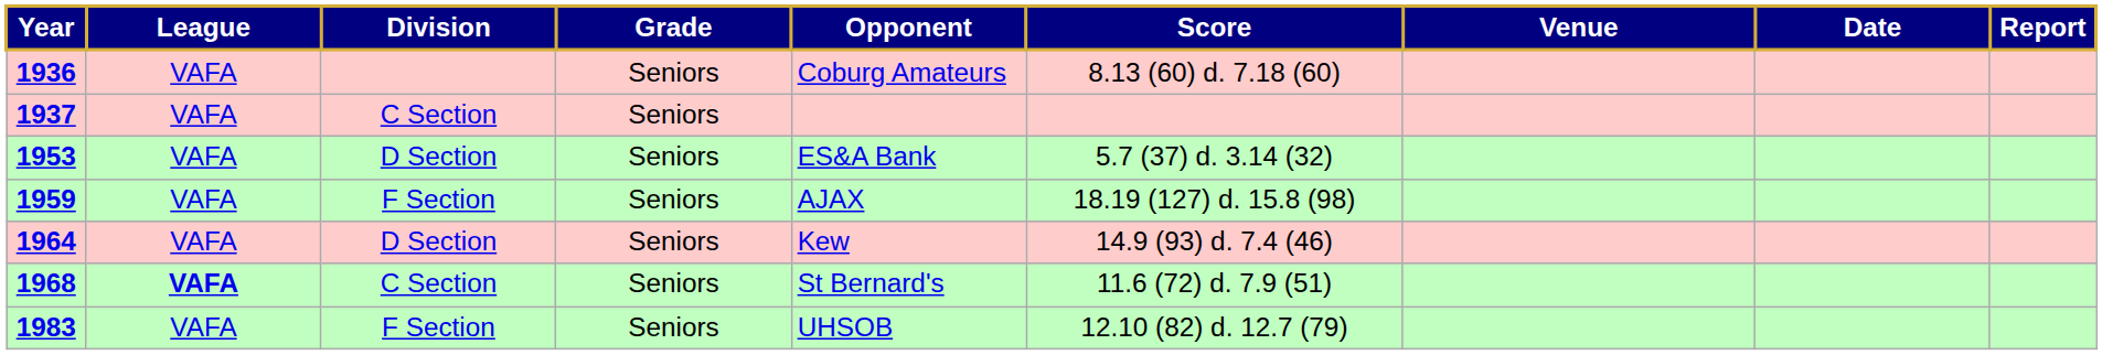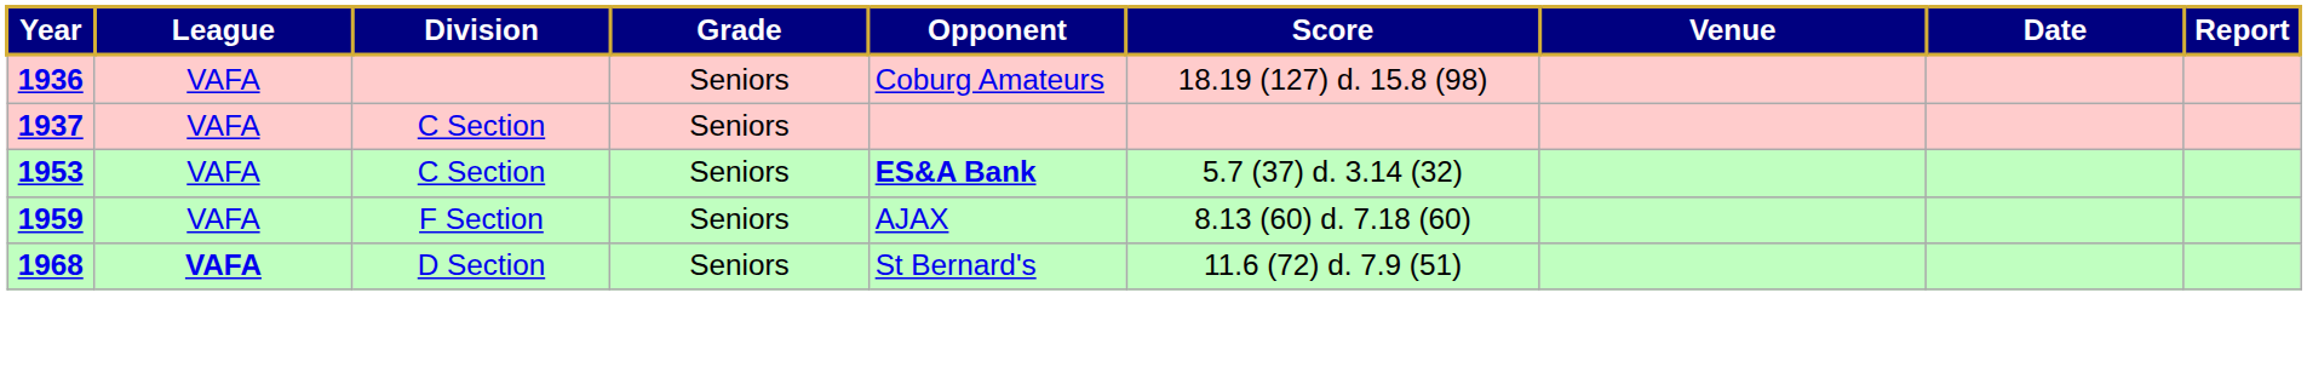1936 | Score: 8.13 (60) d. 7.18 (60) -> 18.19 (127) d. 15.8 (98)
1953 | Division: D Section -> C Section
1953 | Opponent: normal -> bold
1959 | Score: 18.19 (127) d. 15.8 (98) -> 8.13 (60) d. 7.18 (60)
- row: 1964 | VAFA | D Section | Seniors | Kew | 14.9 (93) d. 7.4 (46)
1968 | Division: C Section -> D Section
- row: 1983 | VAFA | F Section | Seniors | UHSOB | 12.10 (82) d. 12.7 (79)
